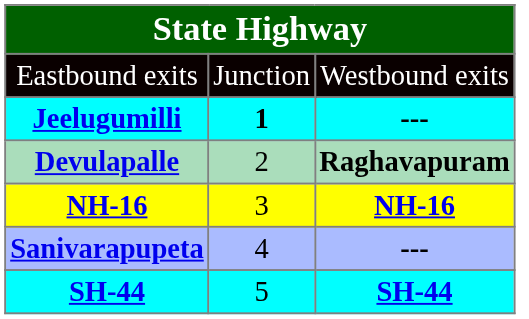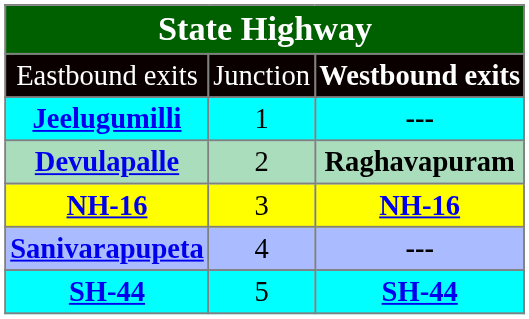Eastbound exits | column 3: normal -> bold
Jeelugumilli | column 2: bold -> normal
